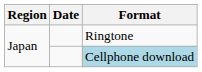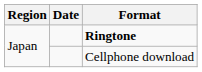Ringtone | Format: normal -> bold
Cellphone download | Format: lightblue background -> no background
